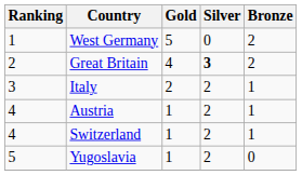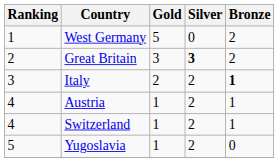Great Britain | Gold: 4 -> 3
Italy | Bronze: normal -> bold
